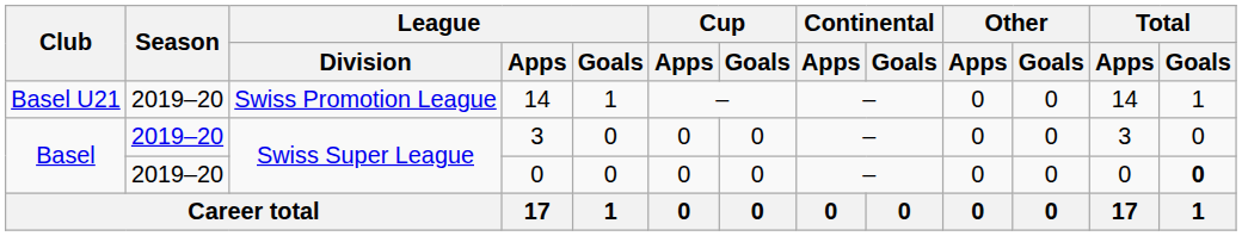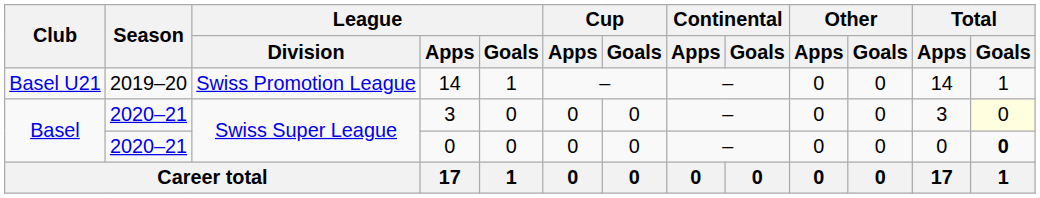row 4 | Season: 2019–20 -> 2020–21
row 4 | Total / Goals: no background -> lightyellow background
row 5 | Season: 2019–20 -> 2020–21
